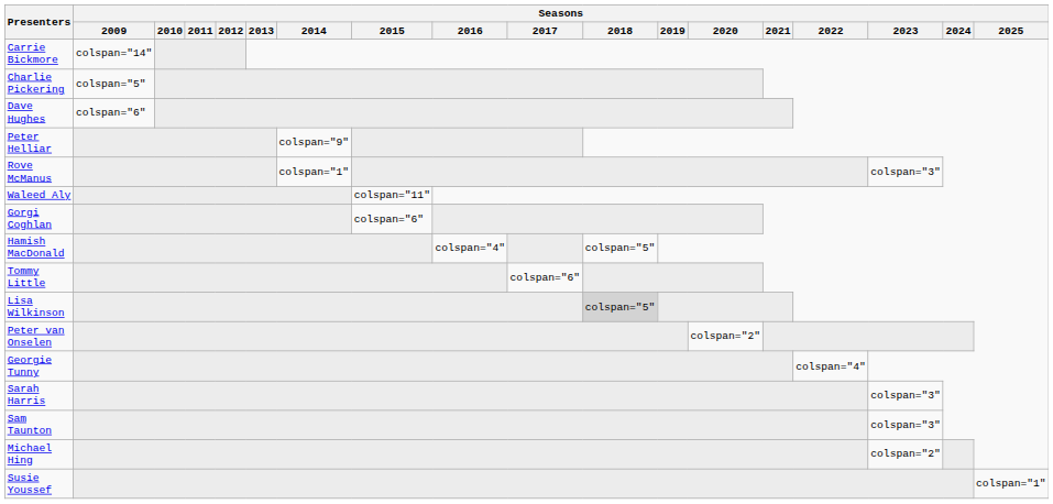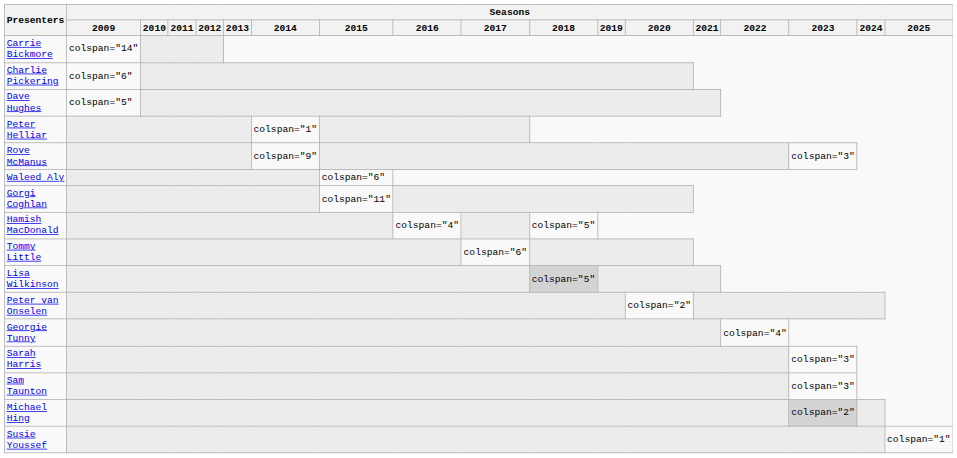Charlie Pickering | Seasons / 2009: colspan="5" -> colspan="6"
Dave Hughes | Seasons / 2009: colspan="6" -> colspan="5"
Peter Helliar | Seasons / 2014: colspan="9" -> colspan="1"
Rove McManus | Seasons / 2014: colspan="1" -> colspan="9"
Waleed Aly | Seasons / 2015: colspan="11" -> colspan="6"
Gorgi Coghlan | Seasons / 2015: colspan="6" -> colspan="11"
Michael Hing | Seasons / 2023: no background -> lightgrey background
